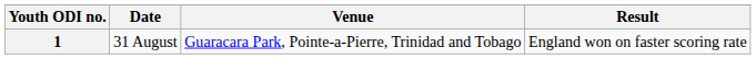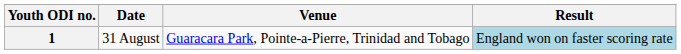1 | Result: no background -> lightblue background
